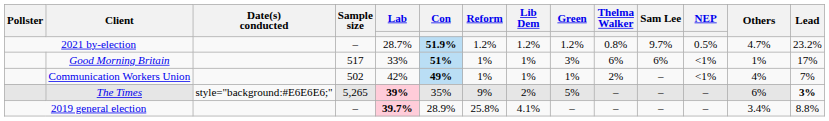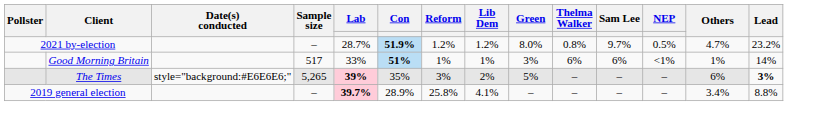2021 by-election | Green: 1.2% -> 8.0%
Good Morning Britain | Lead: 17% -> 14%
- row: Communication Workers Union | 502 | 42% | 49% | 1% | 1% | 1% | 2% | – | <1% | 4% | 7%
The Times | Reform: 9% -> 3%
